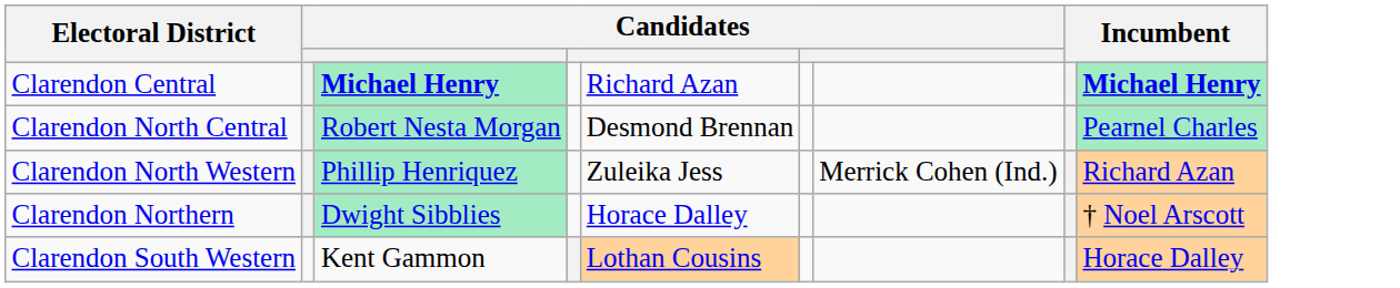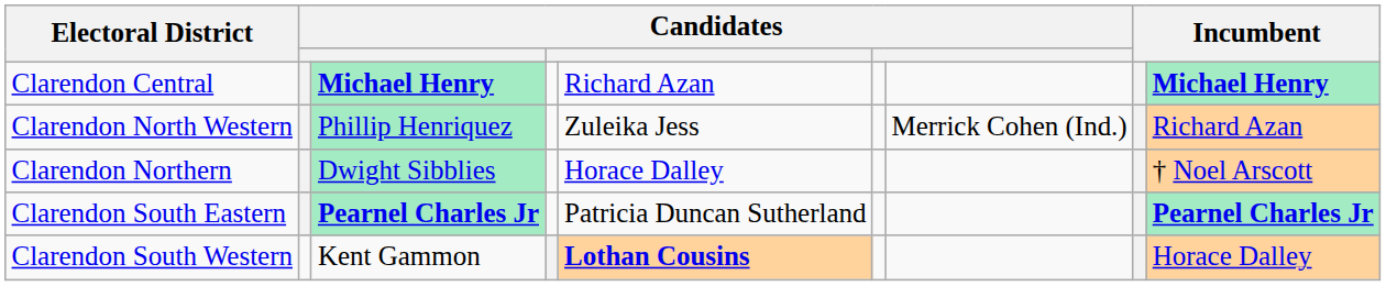- row: Clarendon North Central | Robert Nesta Morgan | Desmond Brennan | Pearnel Charles
+ row: Clarendon South Eastern | Pearnel Charles Jr | Patricia Duncan Sutherland | Pearnel Charles Jr
Clarendon South Western | column 5: normal -> bold
